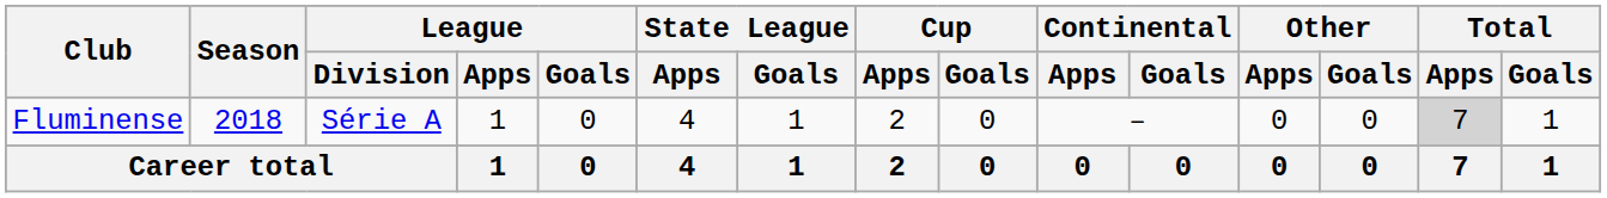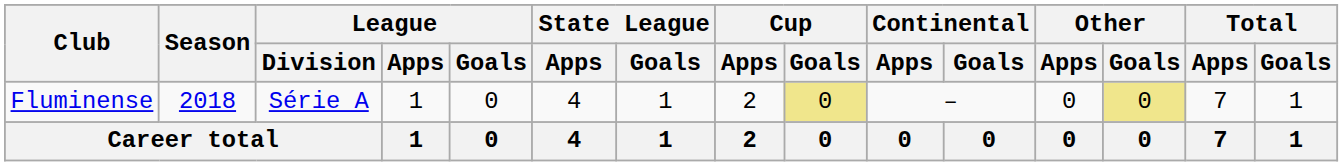Fluminense | Cup / Goals: no background -> khaki background
Fluminense | Other / Goals: no background -> khaki background
Fluminense | Total / Apps: lightgrey background -> no background
